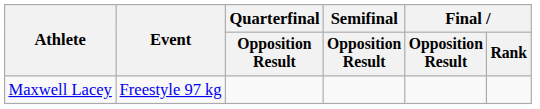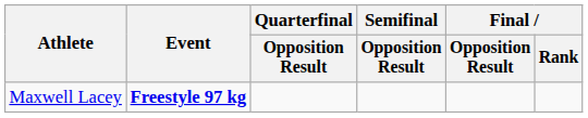Maxwell Lacey | Event: normal -> bold
